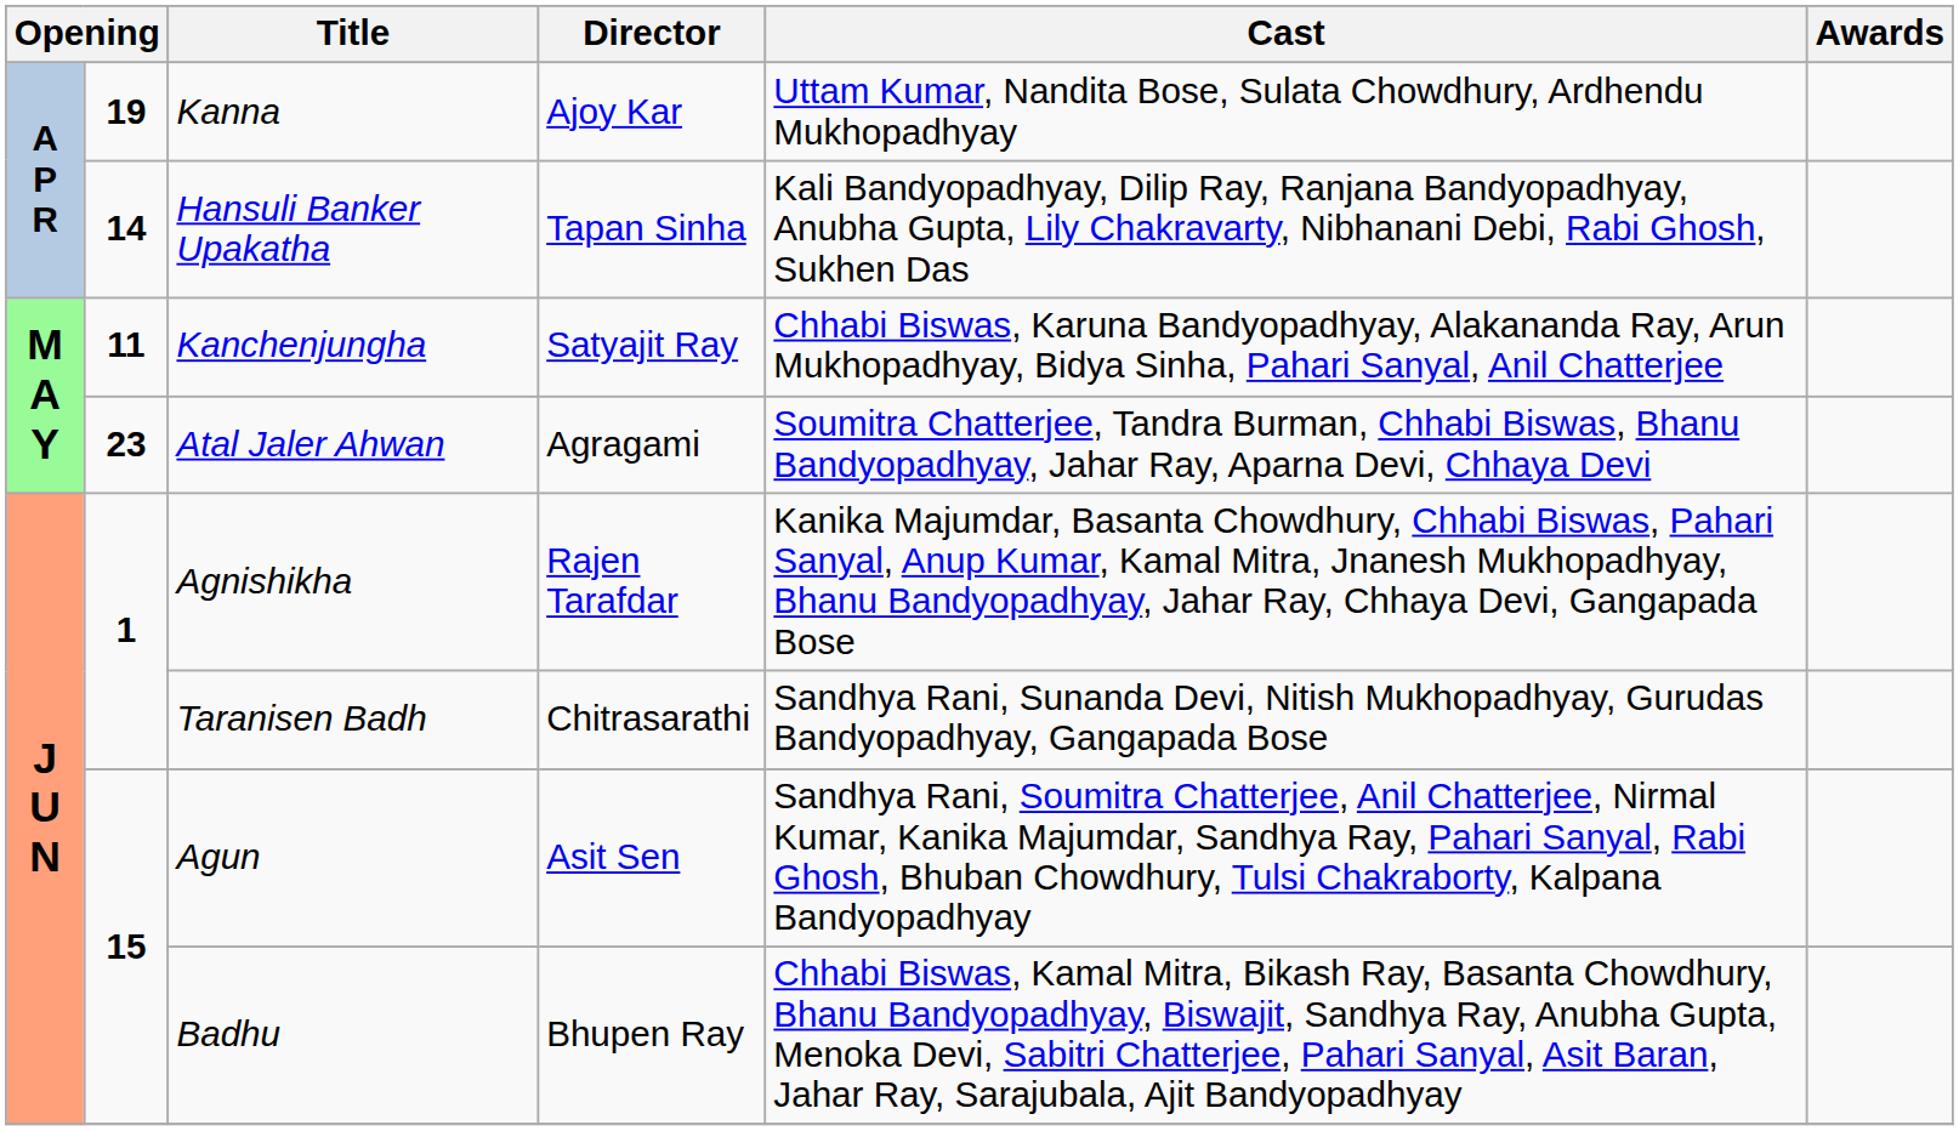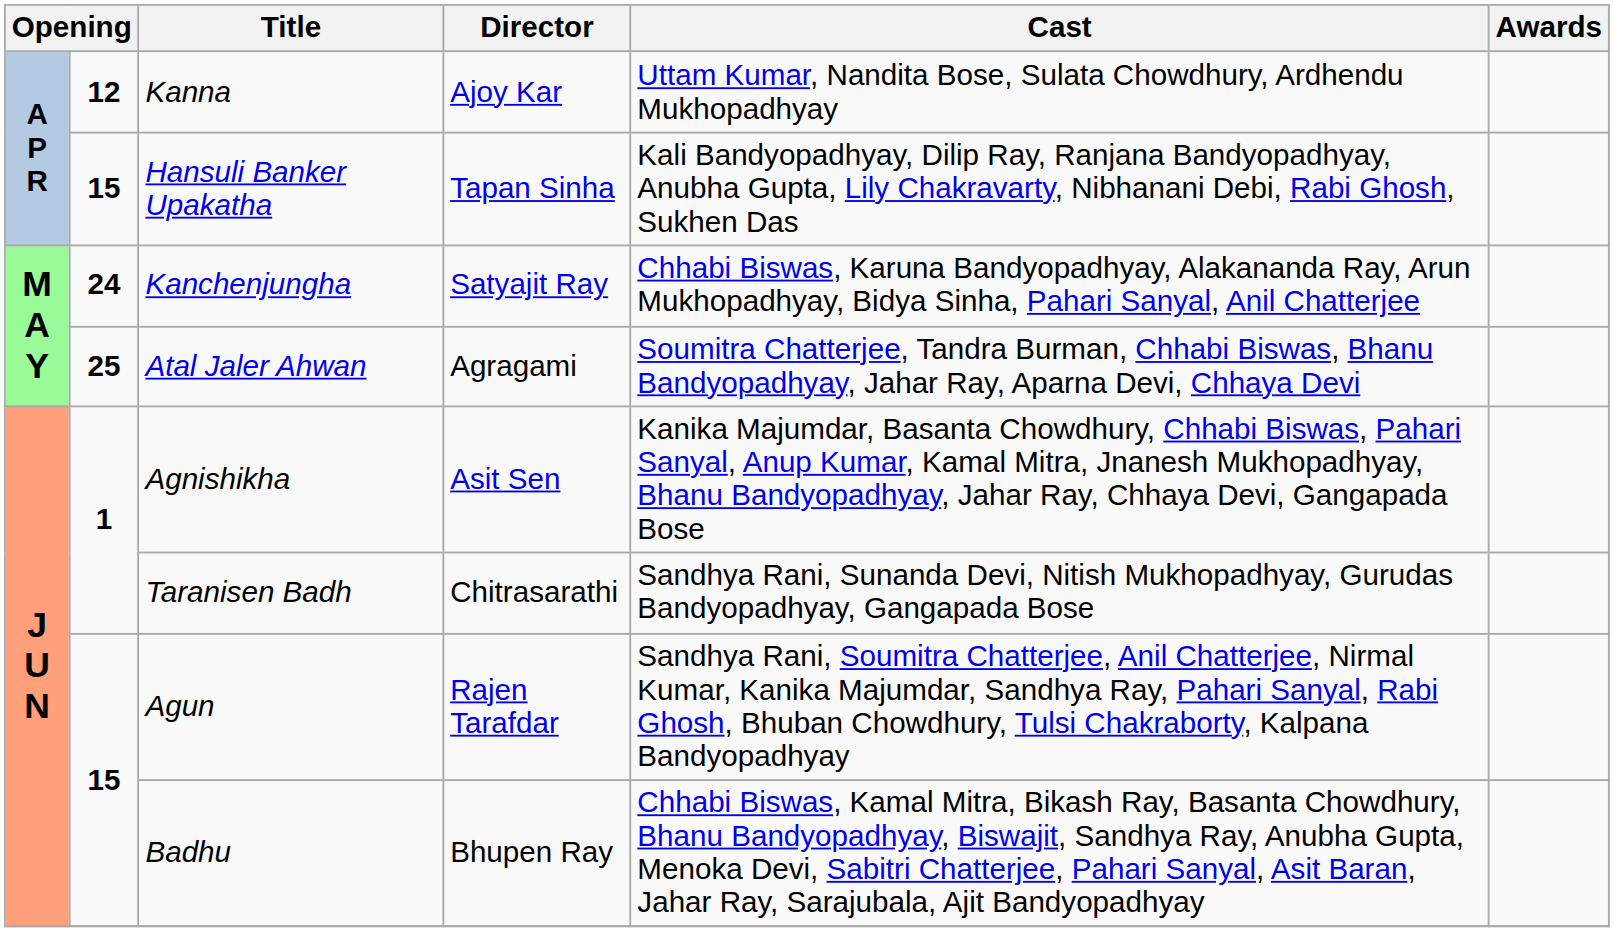Kanna | column 2: 19 -> 12
Hansuli Banker Upakatha | column 2: 14 -> 15
Kanchenjungha | column 2: 11 -> 24
Atal Jaler Ahwan | column 2: 23 -> 25
Agnishikha | Director: Rajen Tarafdar -> Asit Sen
Agun | Director: Asit Sen -> Rajen Tarafdar
